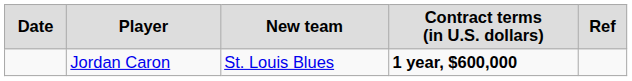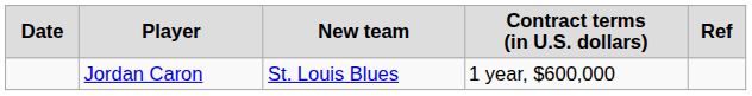Jordan Caron | column 4: bold -> normal
